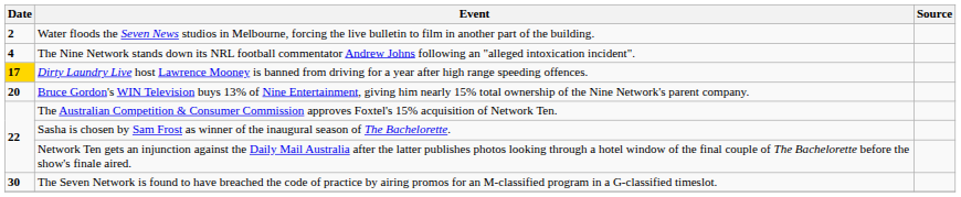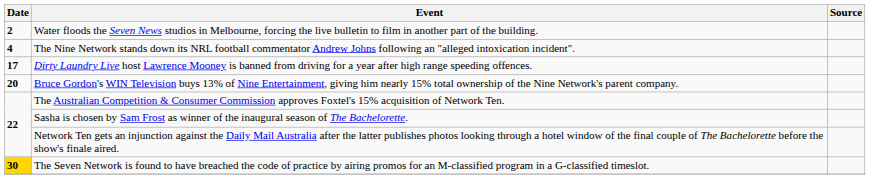row 4 | Date: gold background -> no background
row 9 | Date: no background -> gold background
